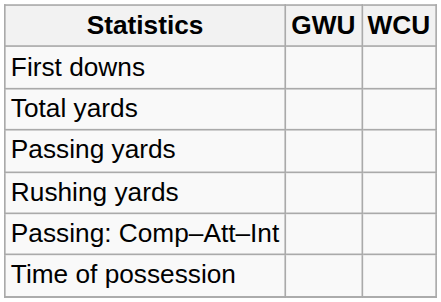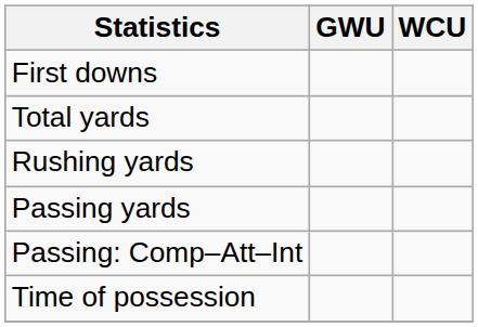rows swapped: Rushing yards <-> Passing yards
